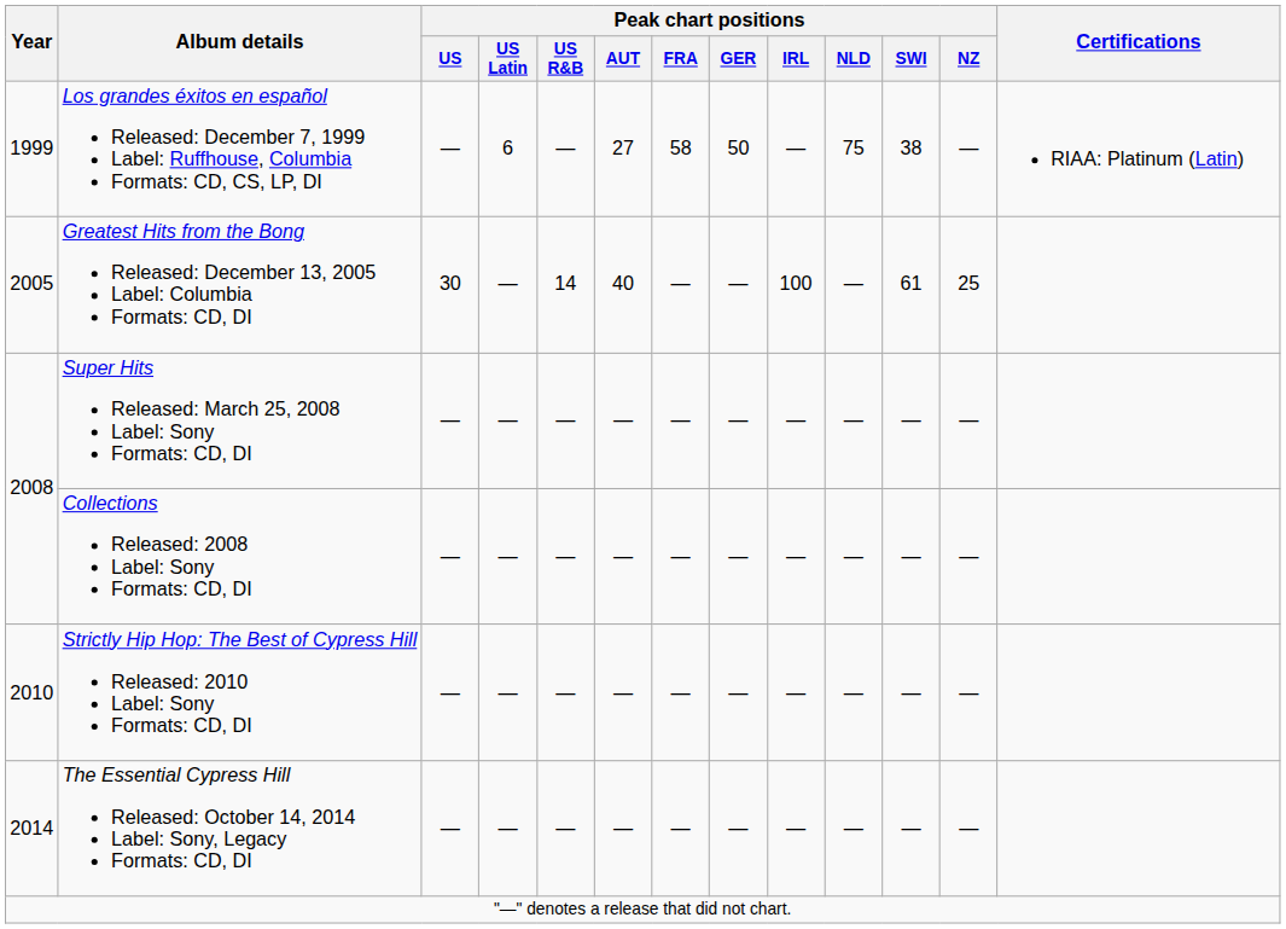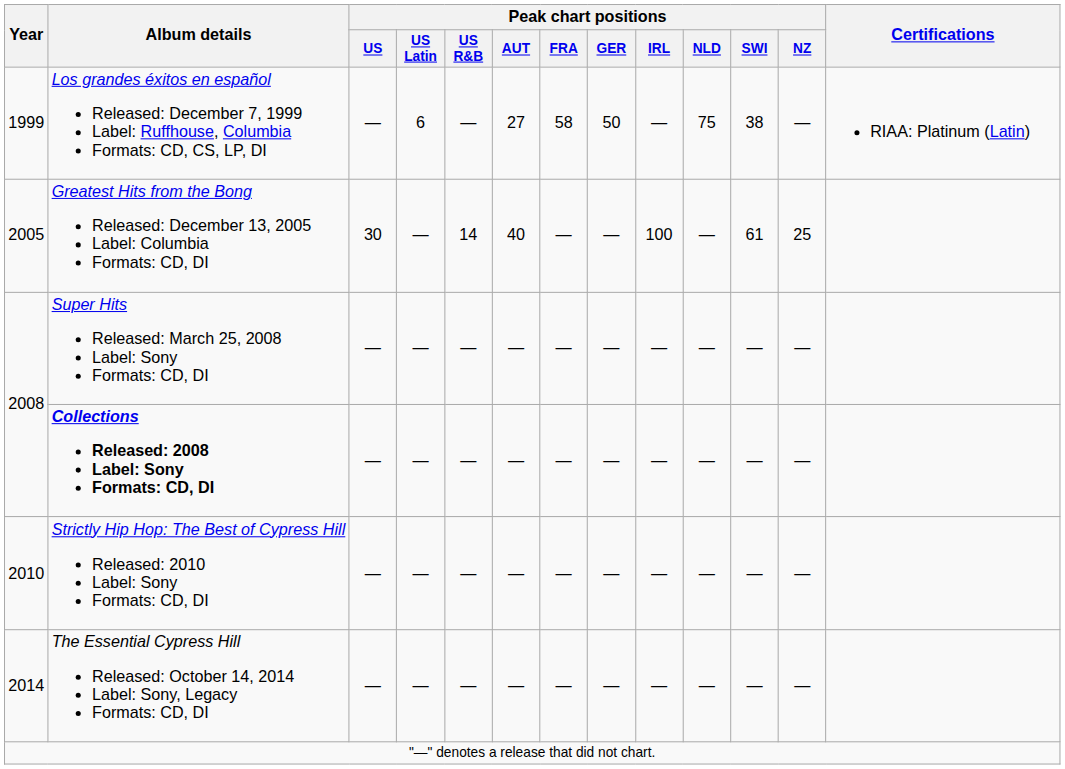Collections Released: 2008 Label: Sony Formats: CD, DI | Album details: normal -> bold
